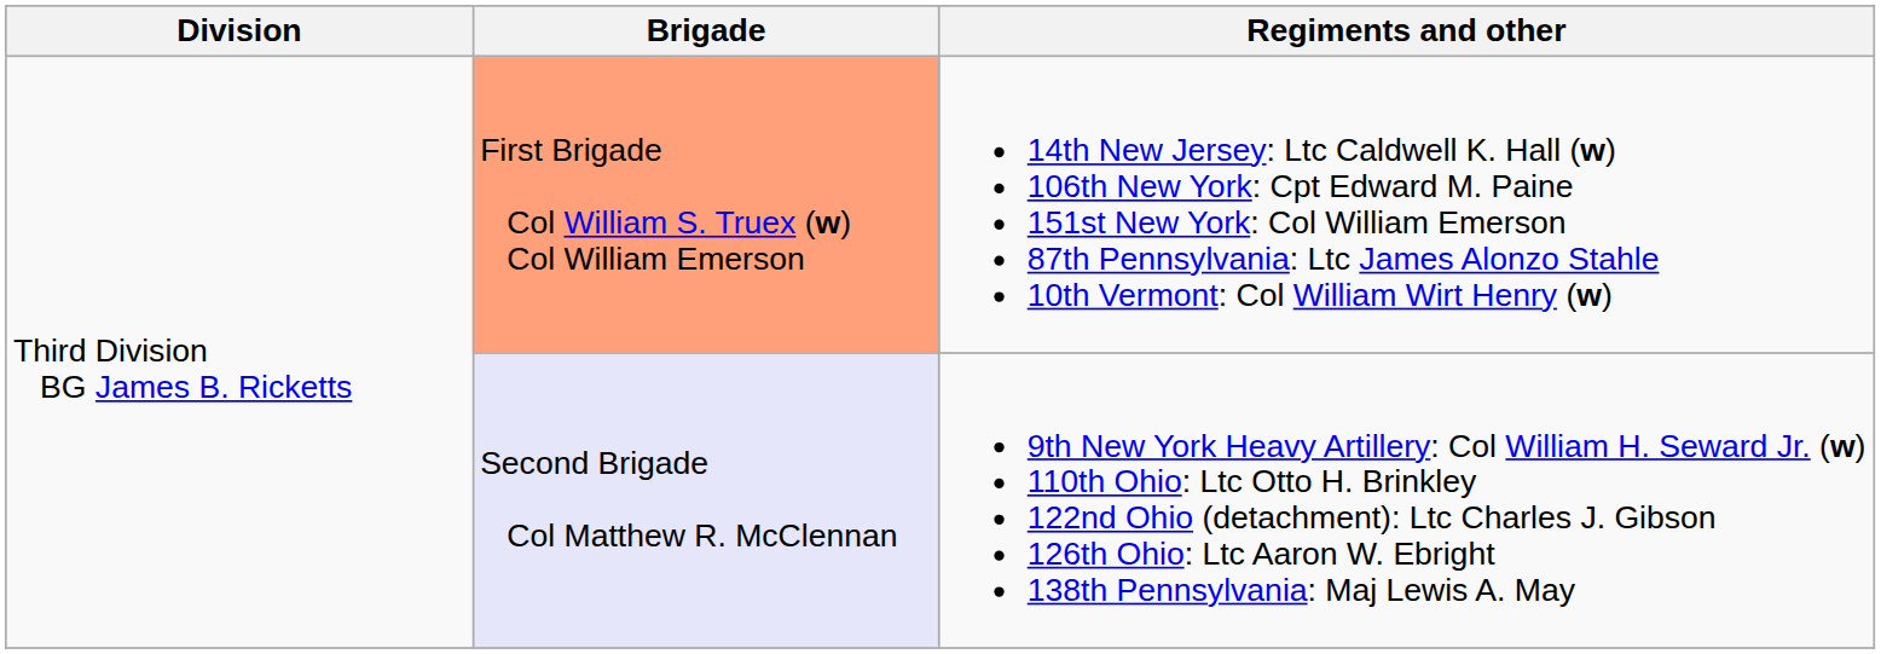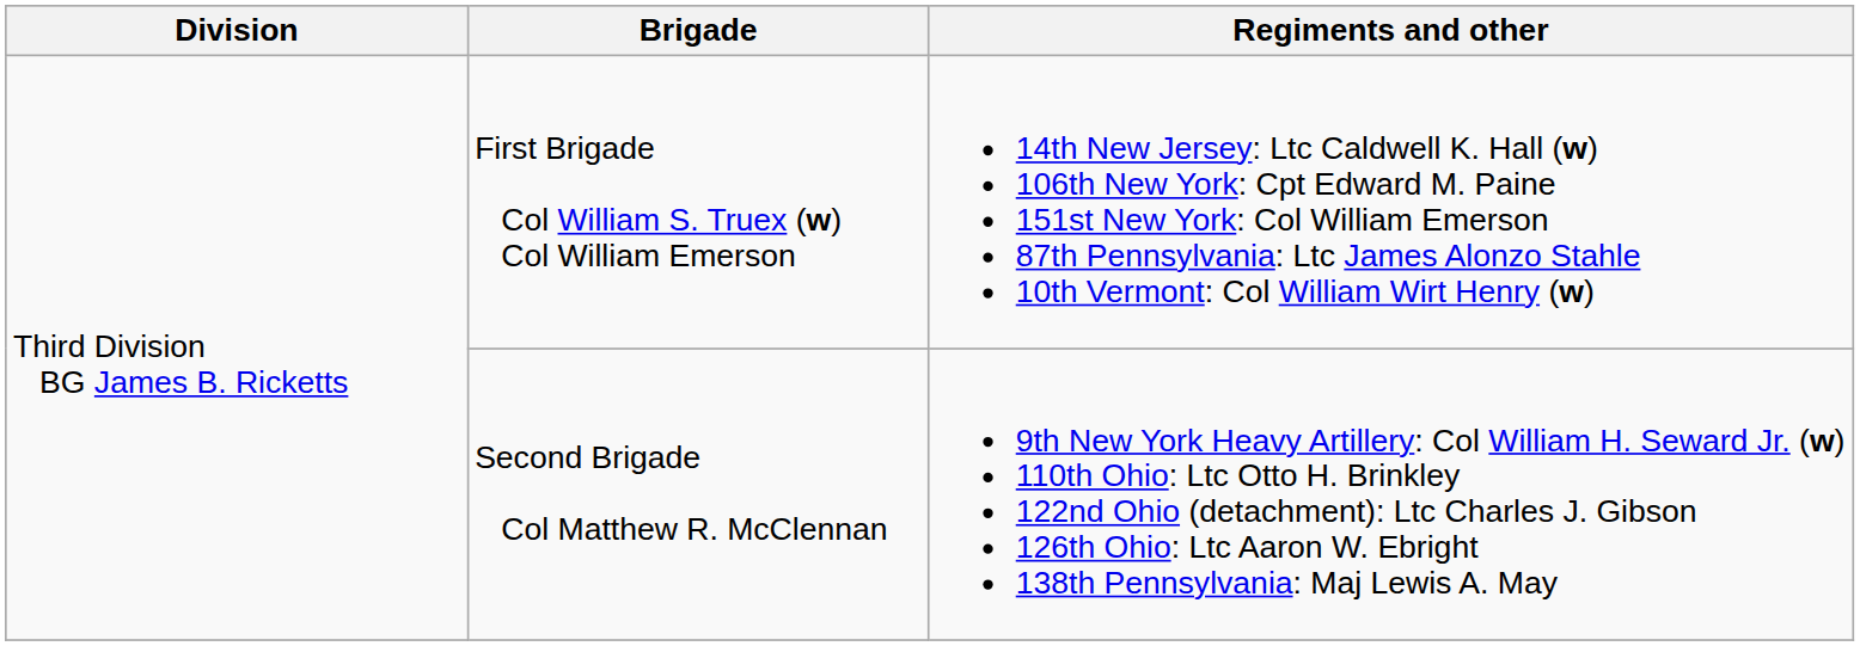First Brigade Col William S. Truex (w) Col William Emerson | Brigade: lightsalmon background -> no background
Second Brigade Col Matthew R. McClennan | Brigade: lavender background -> no background
